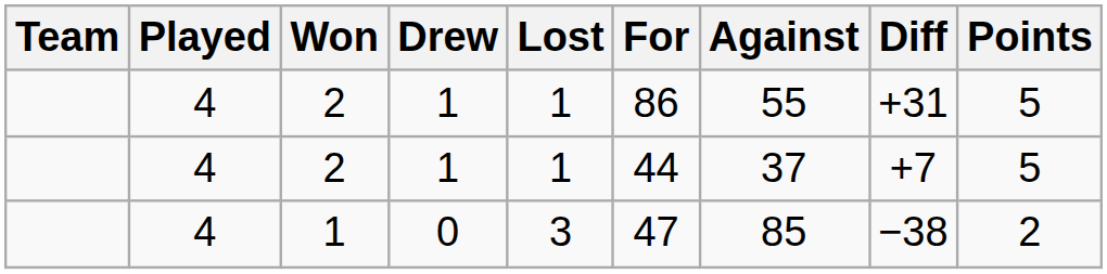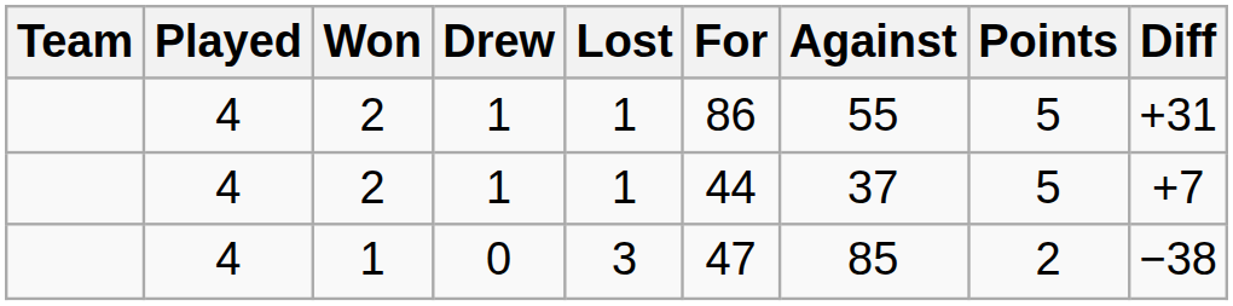columns swapped: Diff <-> Points
